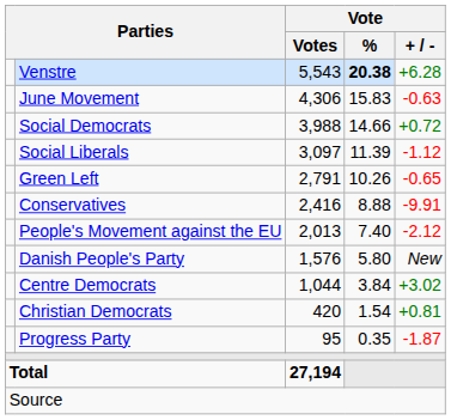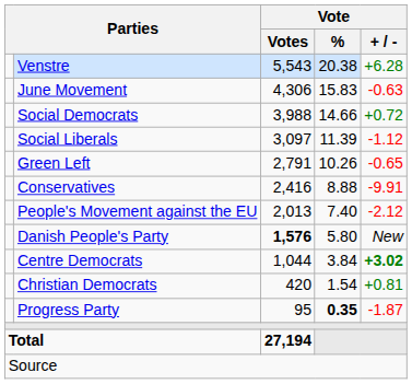Venstre | Vote / %: bold -> normal
Danish People's Party | Vote / Votes: normal -> bold
Centre Democrats | Vote / + / -: normal -> bold
Progress Party | Vote / %: normal -> bold
